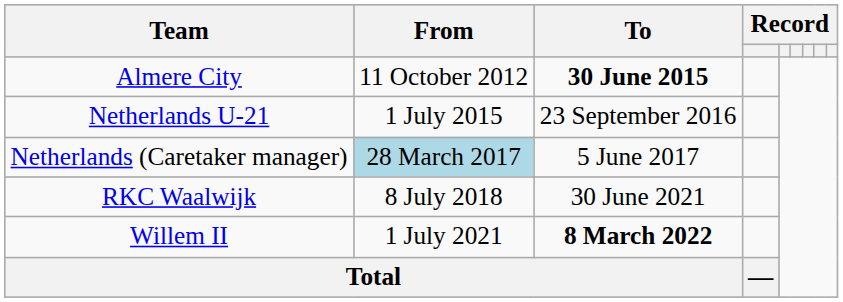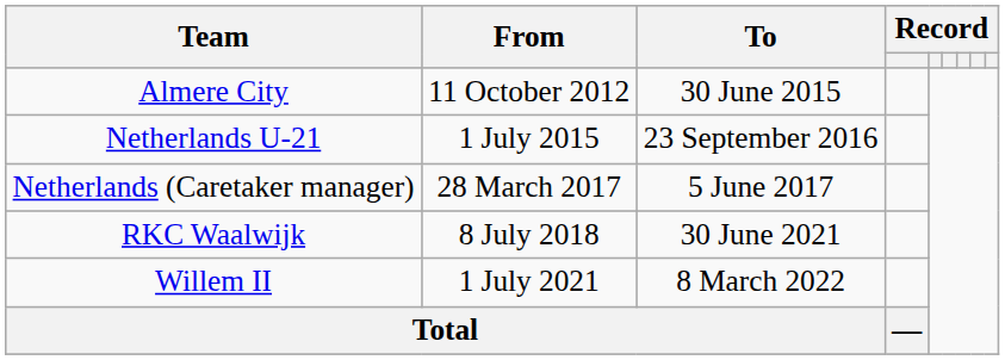Almere City | To: bold -> normal
Netherlands (Caretaker manager) | From: lightblue background -> no background
Willem II | To: bold -> normal
